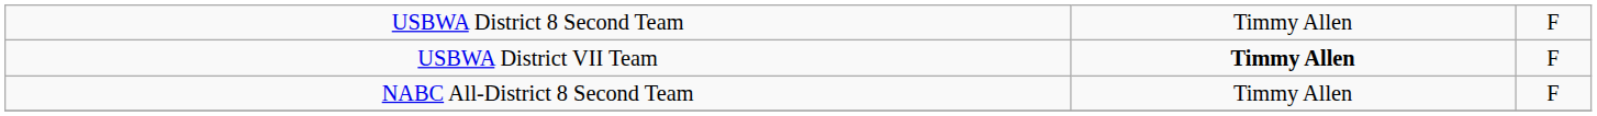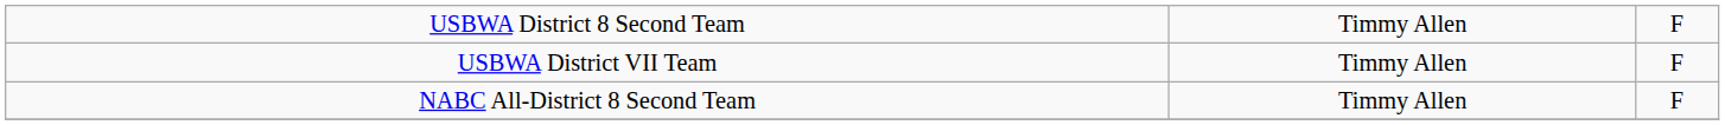USBWA District VII Team | column 2: bold -> normal
